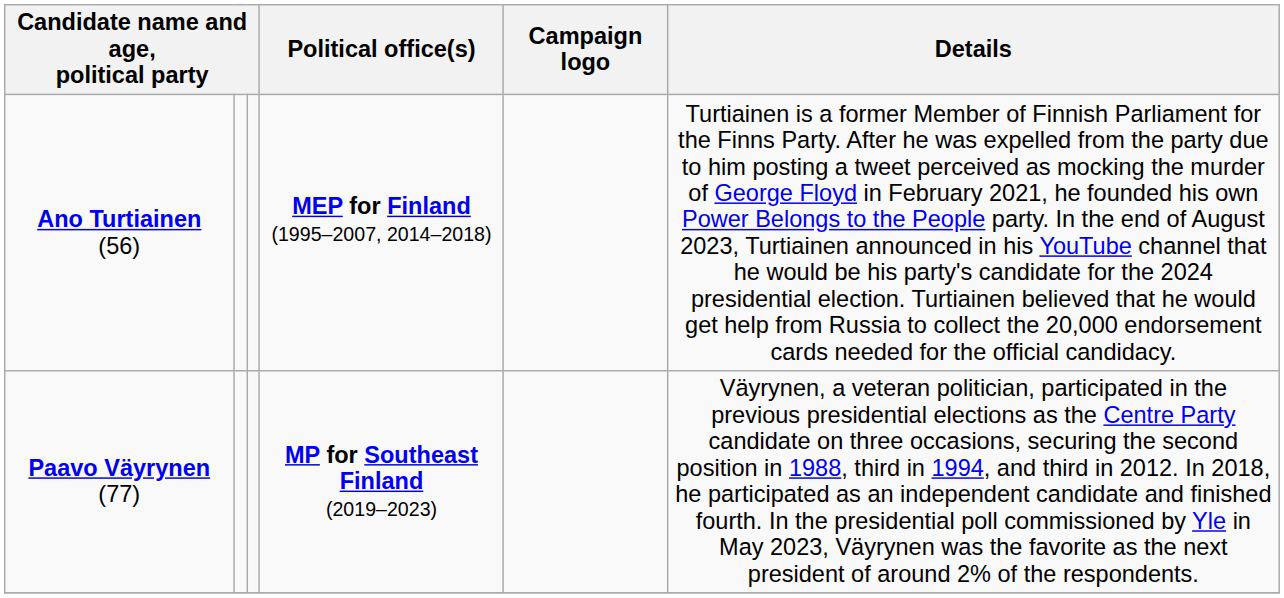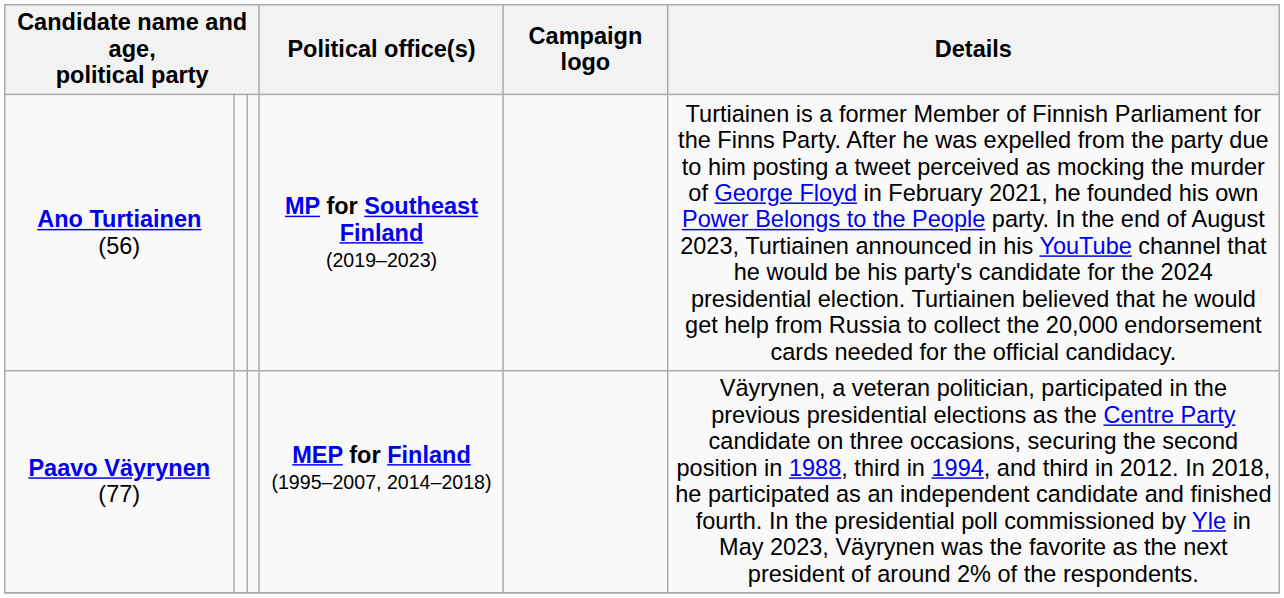Ano Turtiainen (56) | Political office(s): MEP for Finland (1995–2007, 2014–2018) -> MP for Southeast Finland (2019–2023)
Paavo Väyrynen (77) | Political office(s): MP for Southeast Finland (2019–2023) -> MEP for Finland (1995–2007, 2014–2018)
